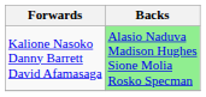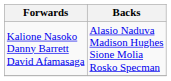Kalione Nasoko Danny Barrett David Afamasaga | Backs: lightgreen background -> no background
